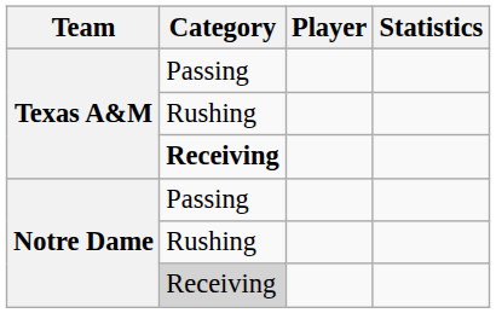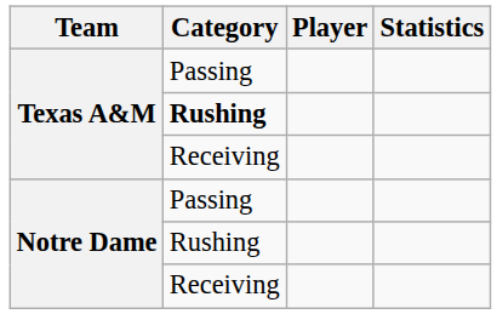Texas A&M / Rushing | Category: normal -> bold
Texas A&M / Receiving | Category: bold -> normal
Notre Dame / Receiving | Category: lightgrey background -> no background
